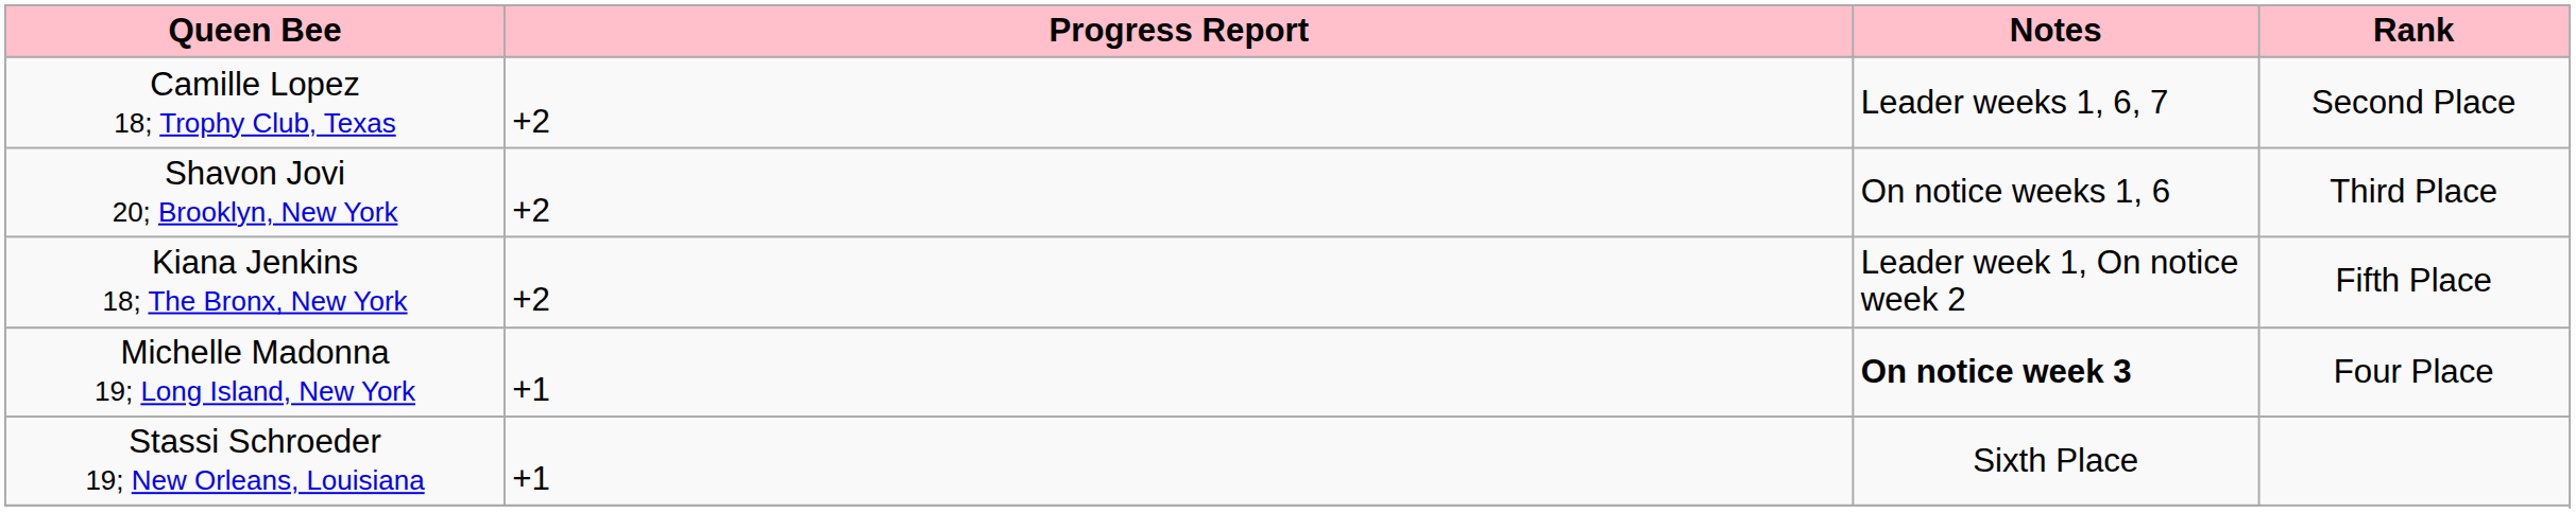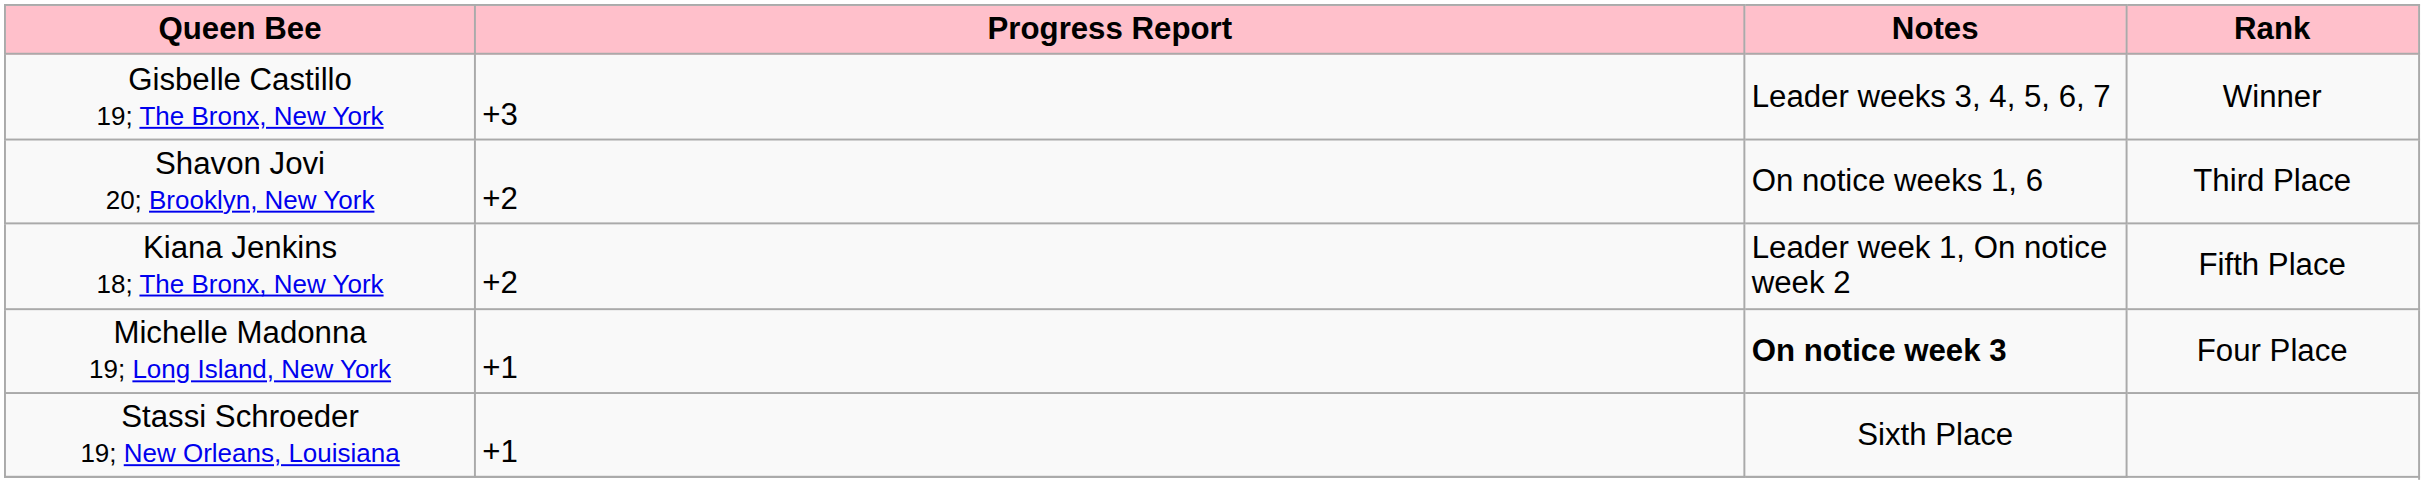+ row: Gisbelle Castillo 19; The Bronx, New York | +3 | Leader weeks 3, 4, 5, 6, 7 | Winner
- row: Camille Lopez 18; Trophy Club, Texas | +2 | Leader weeks 1, 6, 7 | Second Place
